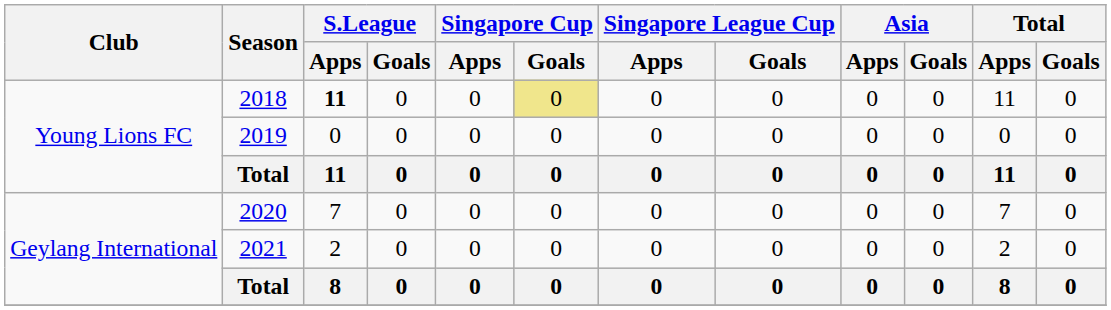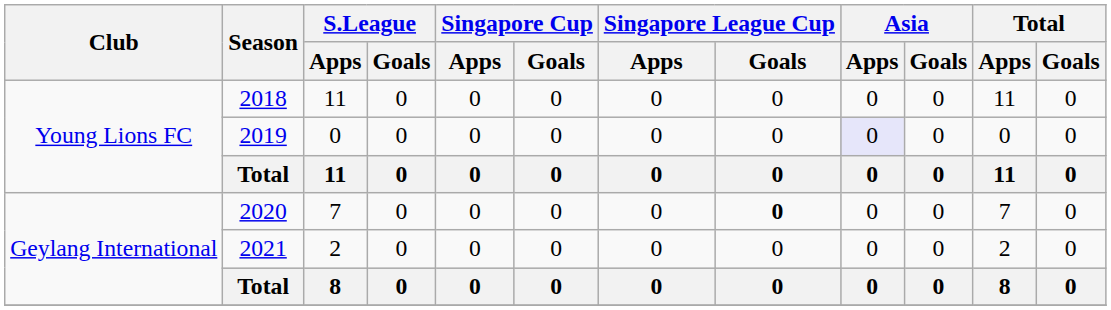2018 | S.League / Apps: bold -> normal
2018 | Singapore Cup / Goals: khaki background -> no background
2019 | Asia / Apps: no background -> lavender background
2020 | Singapore League Cup / Goals: normal -> bold
